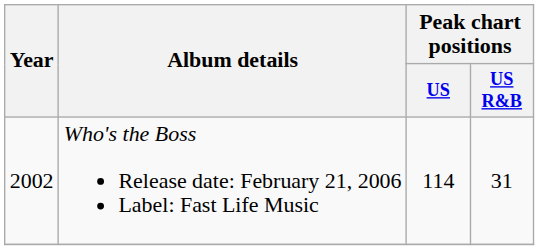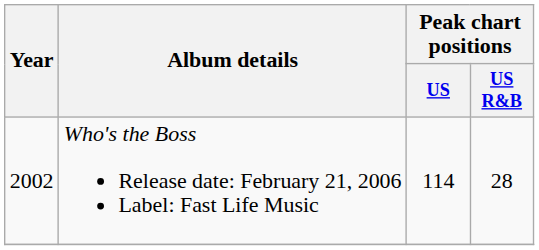row 3 | Peak chart positions / US R&B: 31 -> 28
